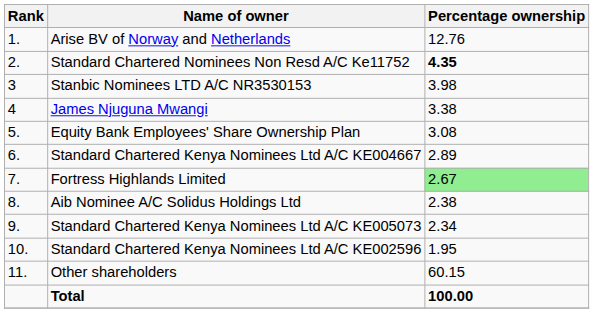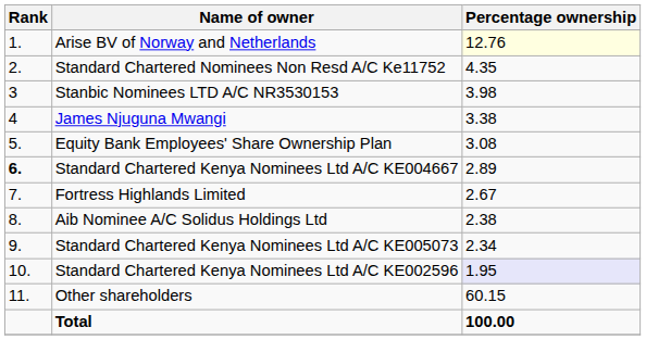Arise BV of Norway and Netherlands | Percentage ownership: no background -> lightyellow background
Standard Chartered Nominees Non Resd A/C Ke11752 | Percentage ownership: bold -> normal
Standard Chartered Kenya Nominees Ltd A/C KE004667 | Rank: normal -> bold
Fortress Highlands Limited | Percentage ownership: lightgreen background -> no background
Standard Chartered Kenya Nominees Ltd A/C KE002596 | Percentage ownership: no background -> lavender background
